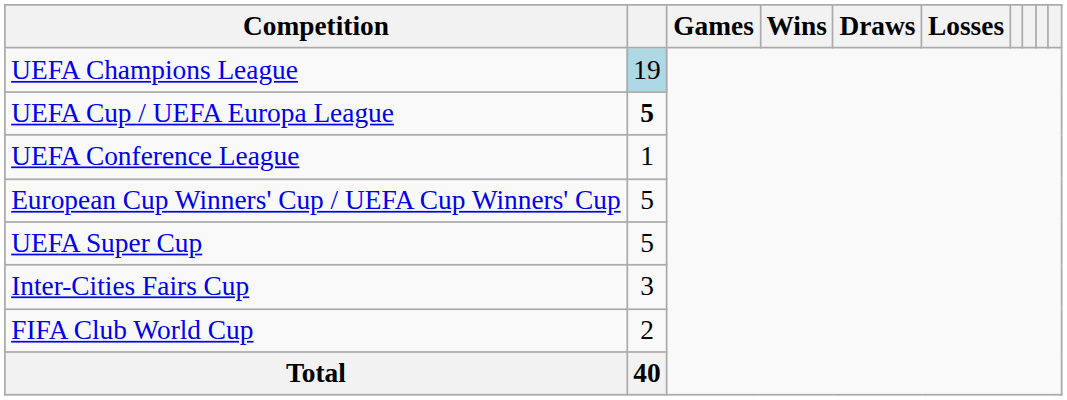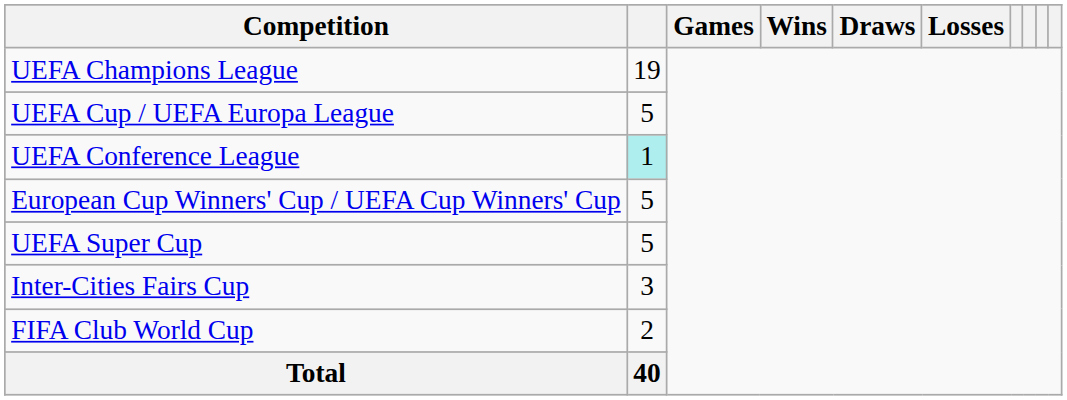UEFA Champions League | column 2: lightblue background -> no background
UEFA Cup / UEFA Europa League | column 2: bold -> normal
UEFA Conference League | column 2: no background -> paleturquoise background
